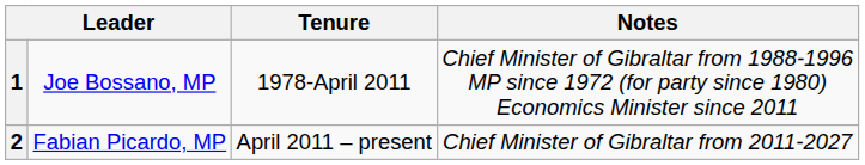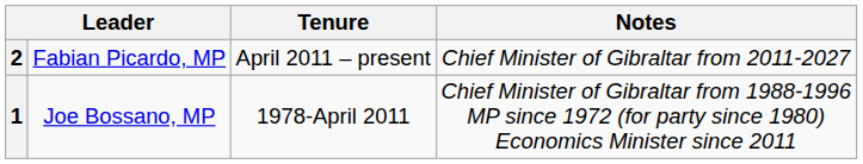rows swapped: 1 <-> 2
